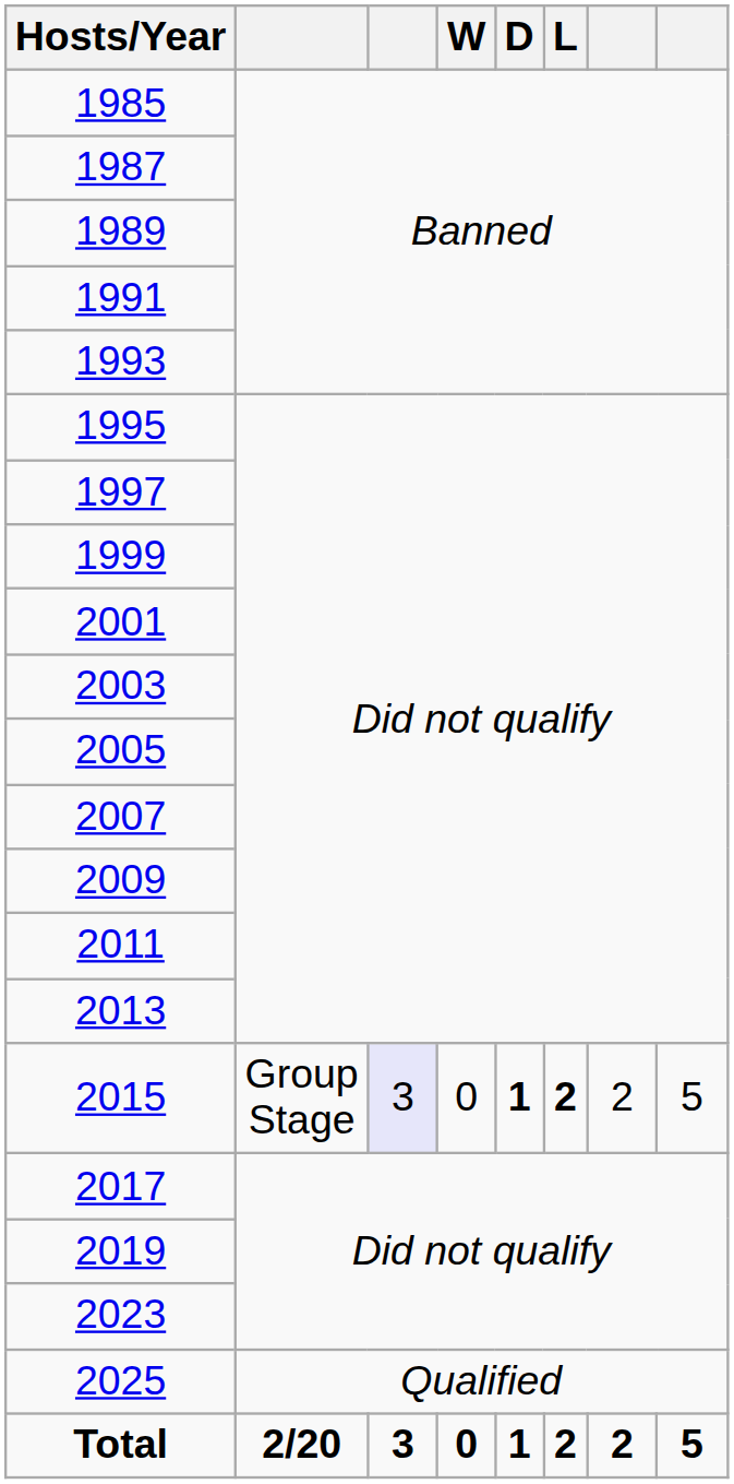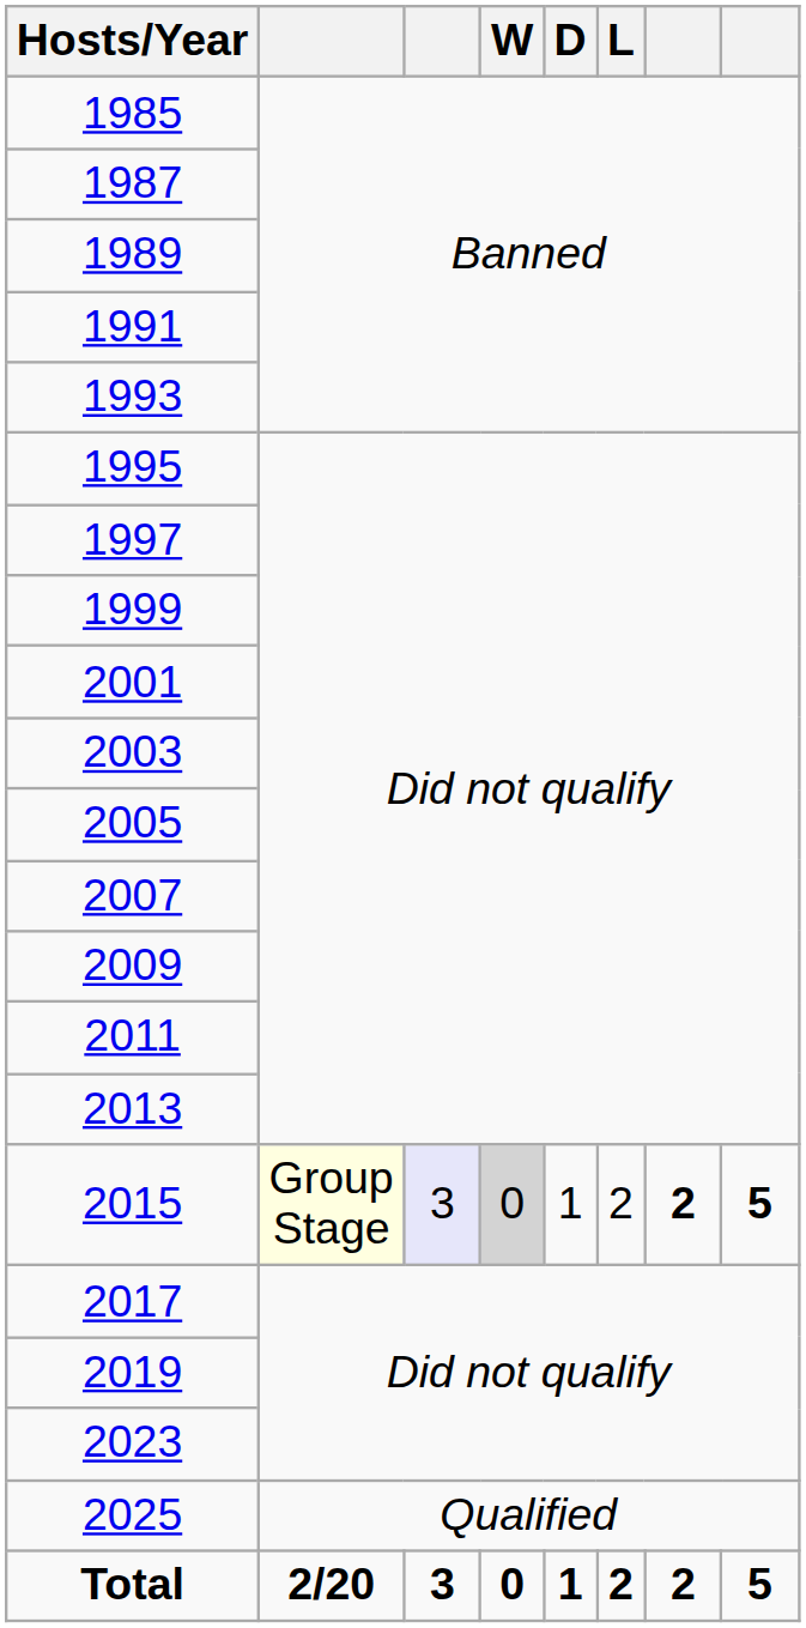2015 | column 2: no background -> lightyellow background
2015 | W: no background -> lightgrey background
2015 | D: bold -> normal
2015 | L: bold -> normal
2015 | column 7: normal -> bold
2015 | column 8: normal -> bold
